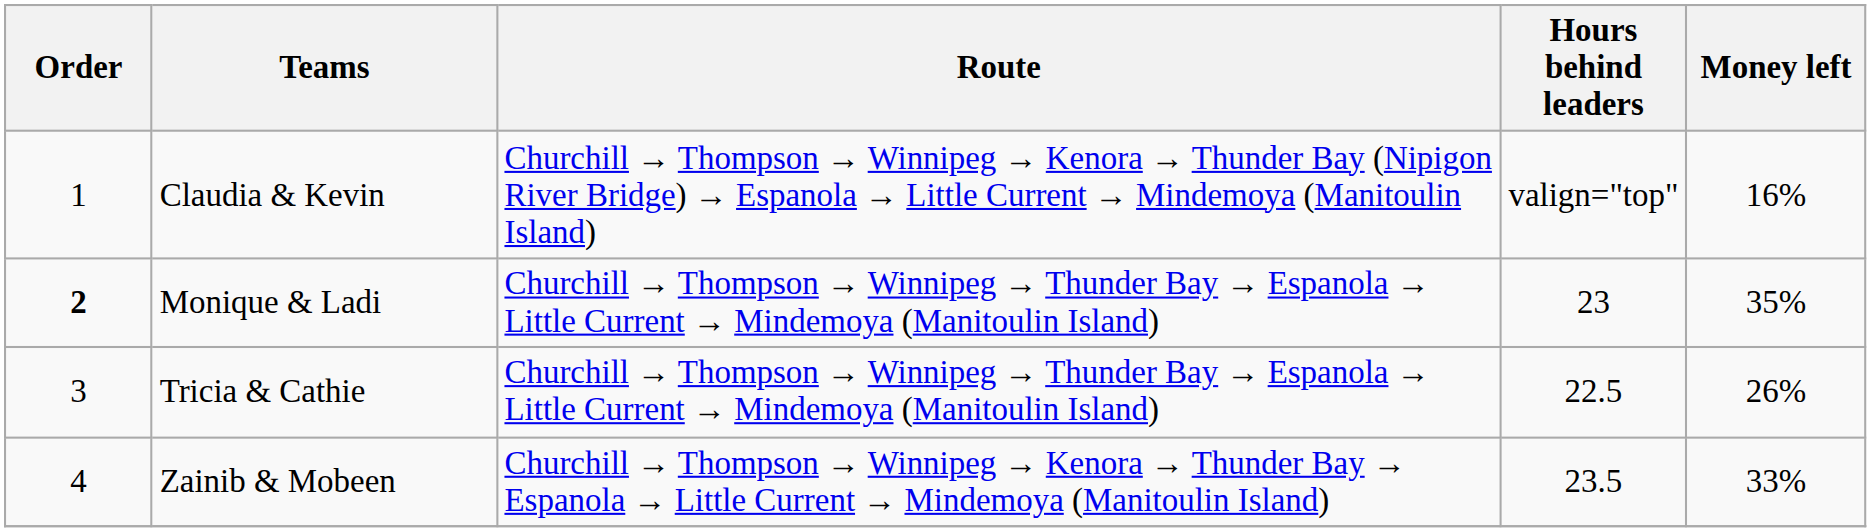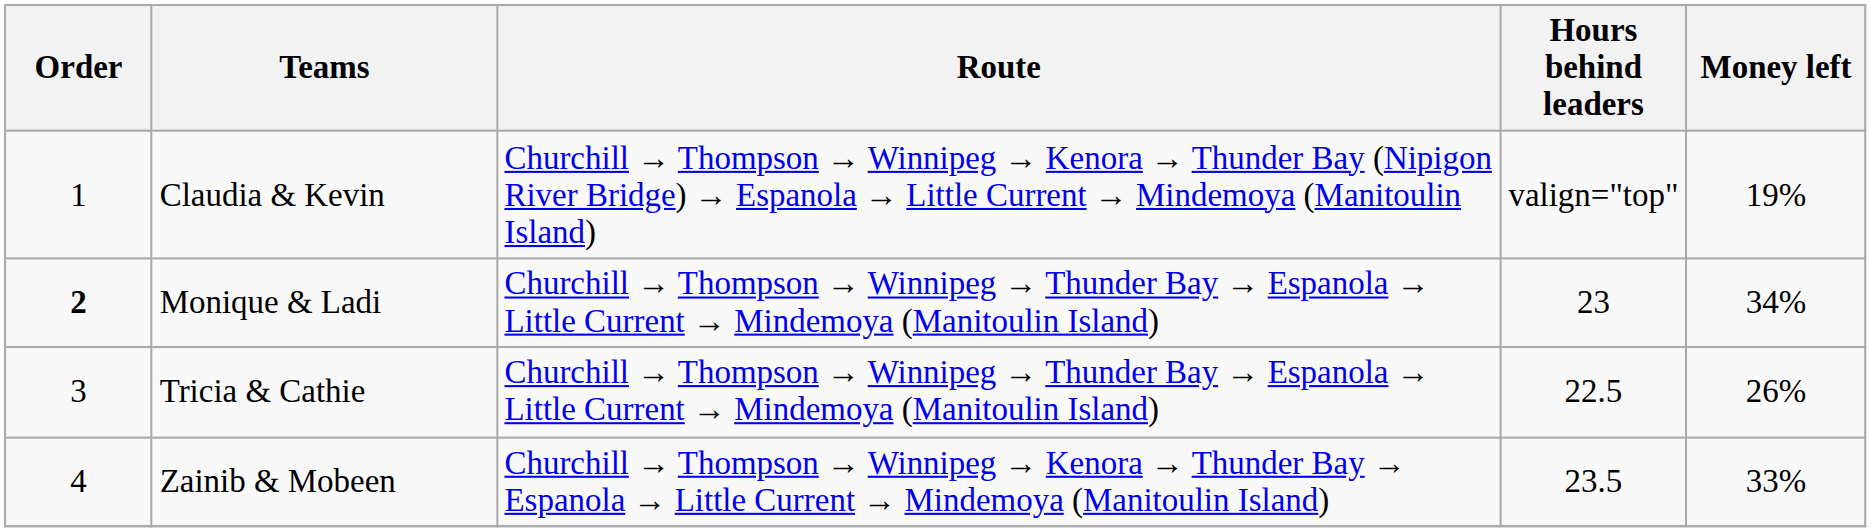Claudia & Kevin | Money left: 16% -> 19%
Monique & Ladi | Money left: 35% -> 34%
